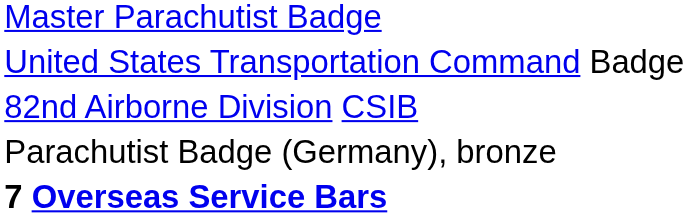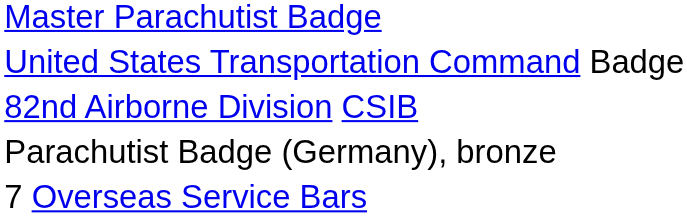row 5 | column 1: bold -> normal
